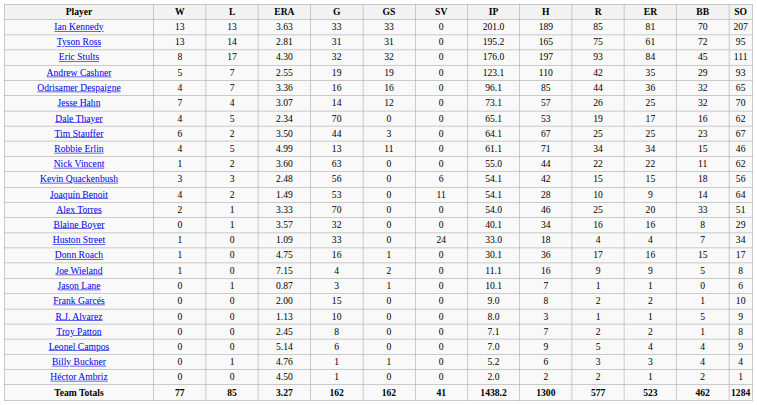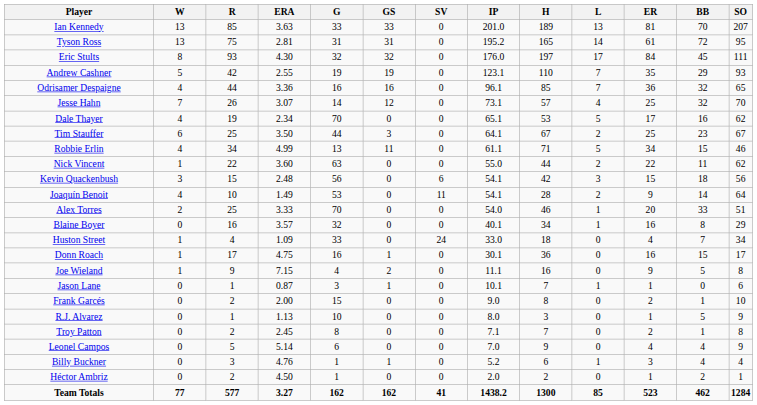columns swapped: L <-> R
